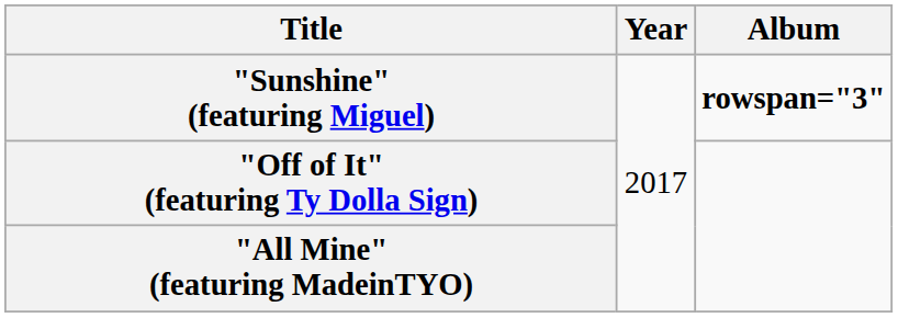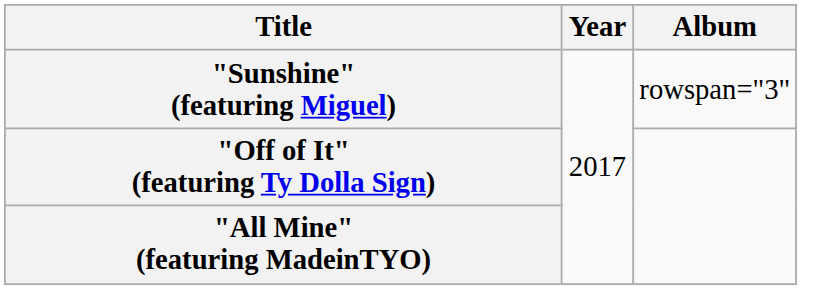"Sunshine" (featuring Miguel) | Album: bold -> normal
